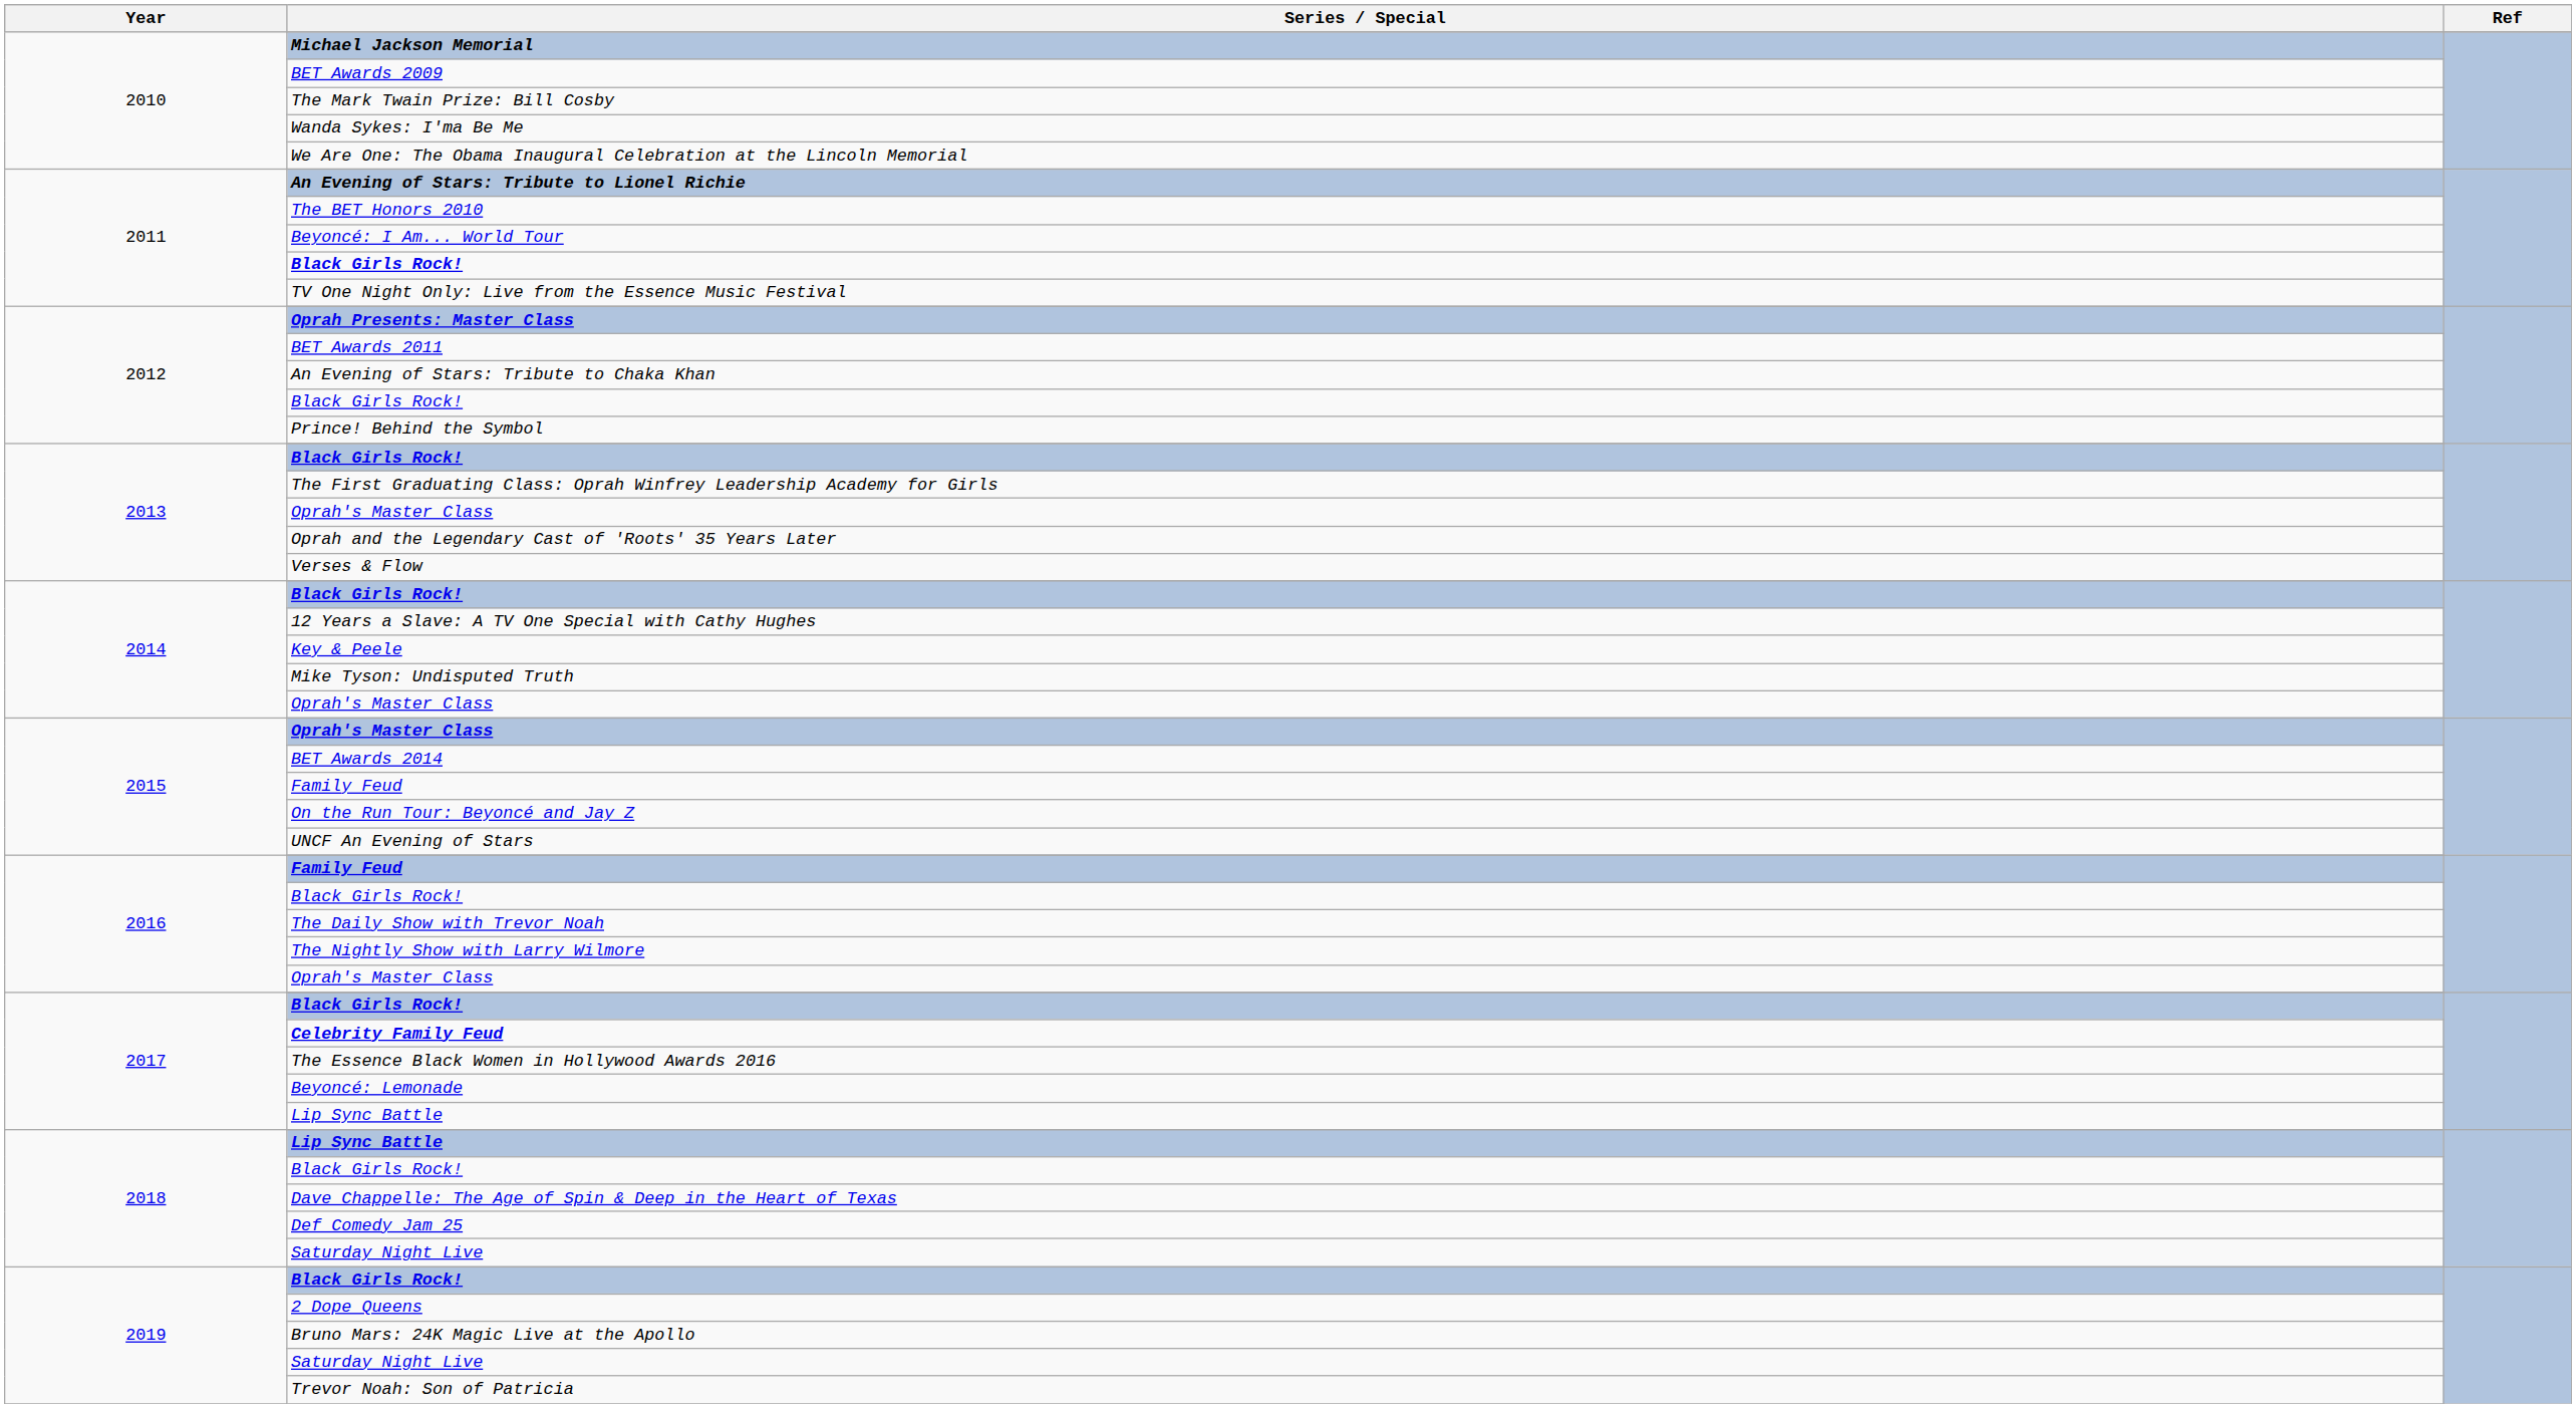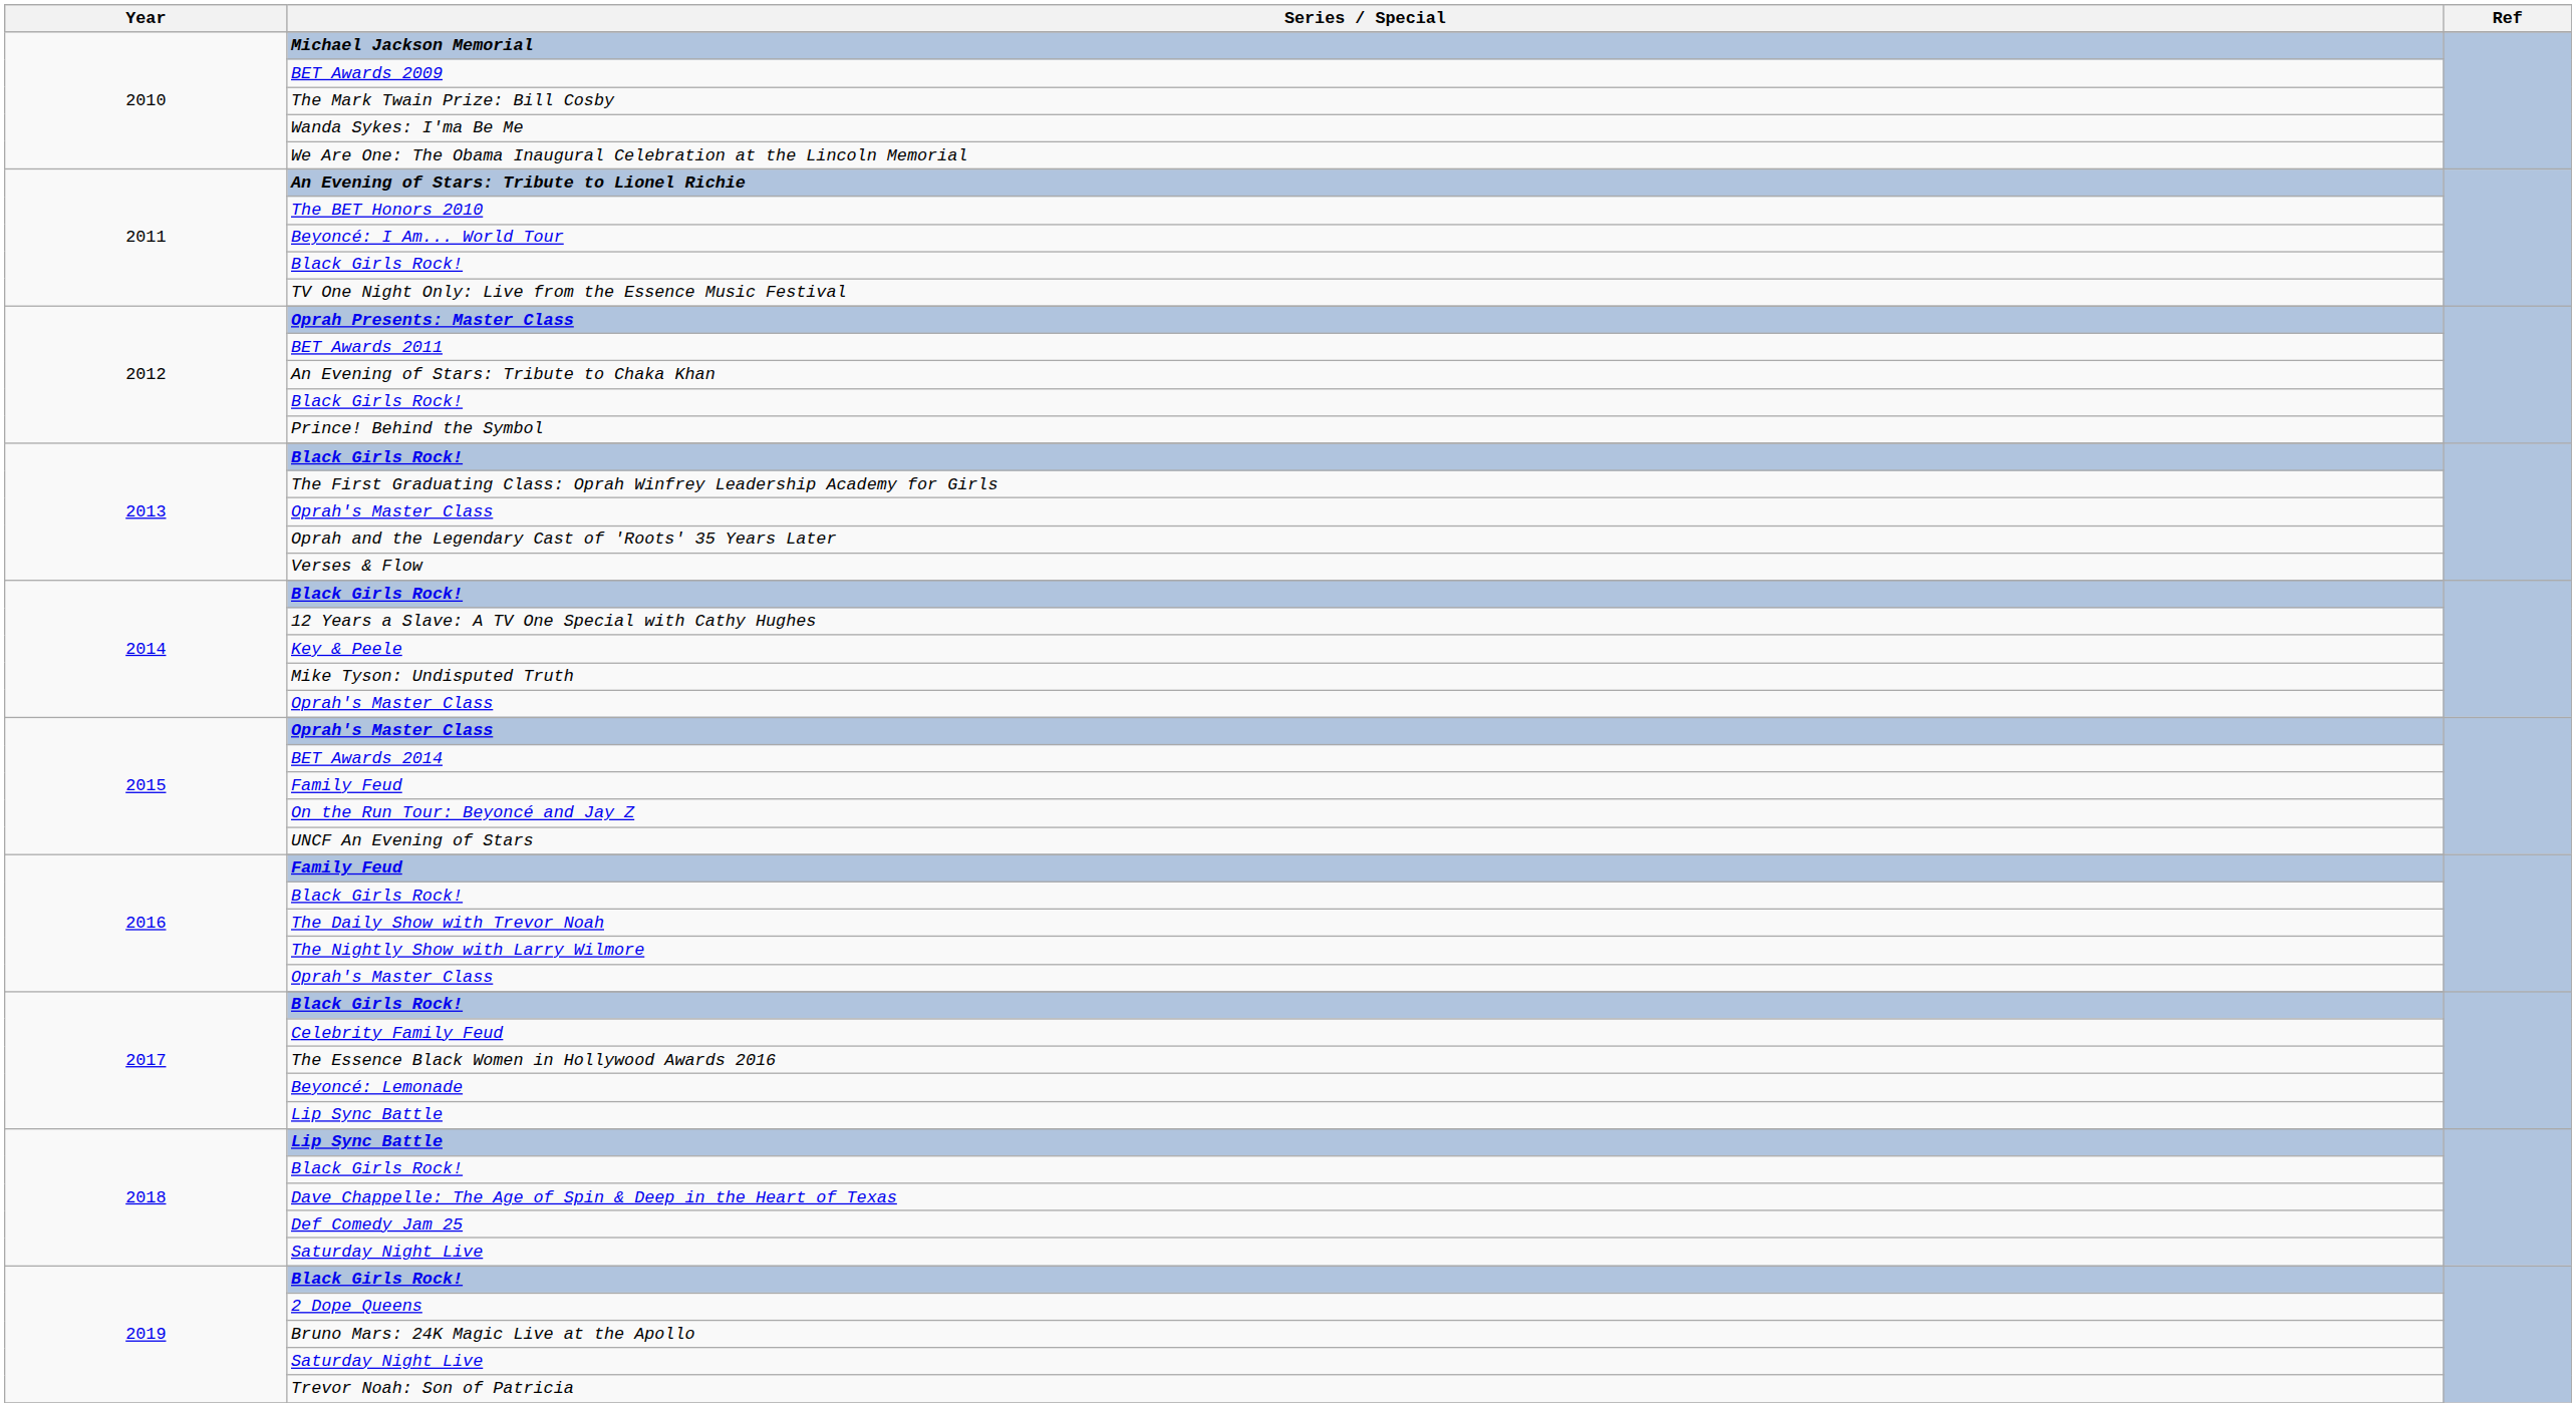2011 / Black Girls Rock! | Series / Special: bold -> normal
Celebrity Family Feud | Series / Special: bold -> normal
